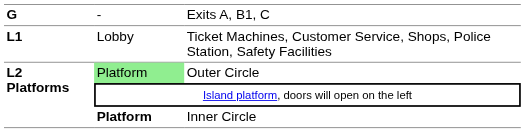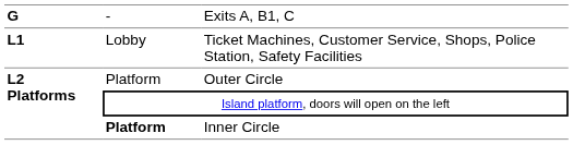Outer Circle | column 2: lightgreen background -> no background
